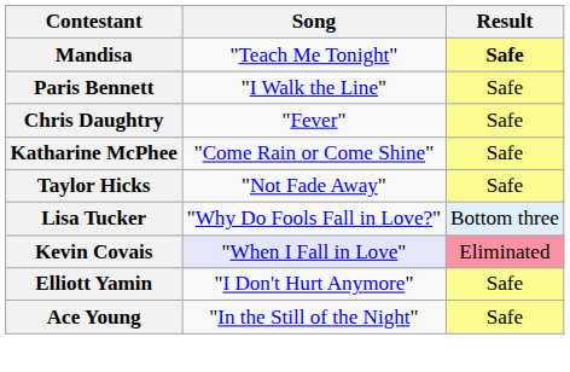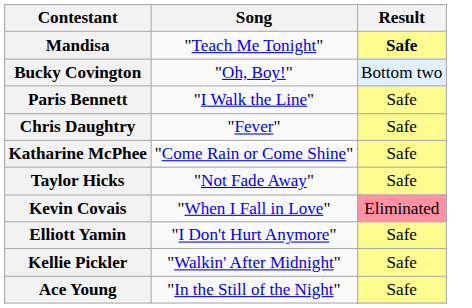+ row: Bucky Covington | "Oh, Boy!" | Bottom two
- row: Lisa Tucker | "Why Do Fools Fall in Love?" | Bottom three
Kevin Covais | Song: lavender background -> no background
+ row: Kellie Pickler | "Walkin' After Midnight" | Safe
